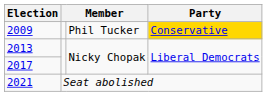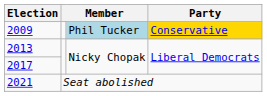2009 | column 3: no background -> lightblue background
